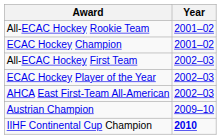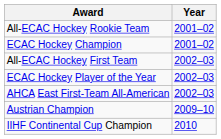IIHF Continental Cup Champion | Year: bold -> normal
